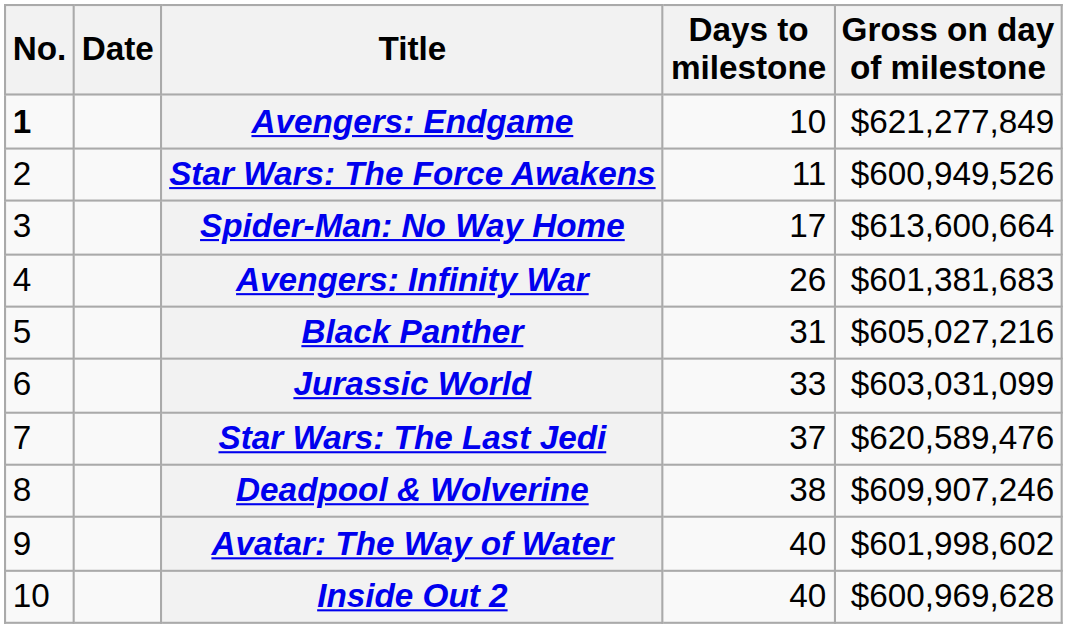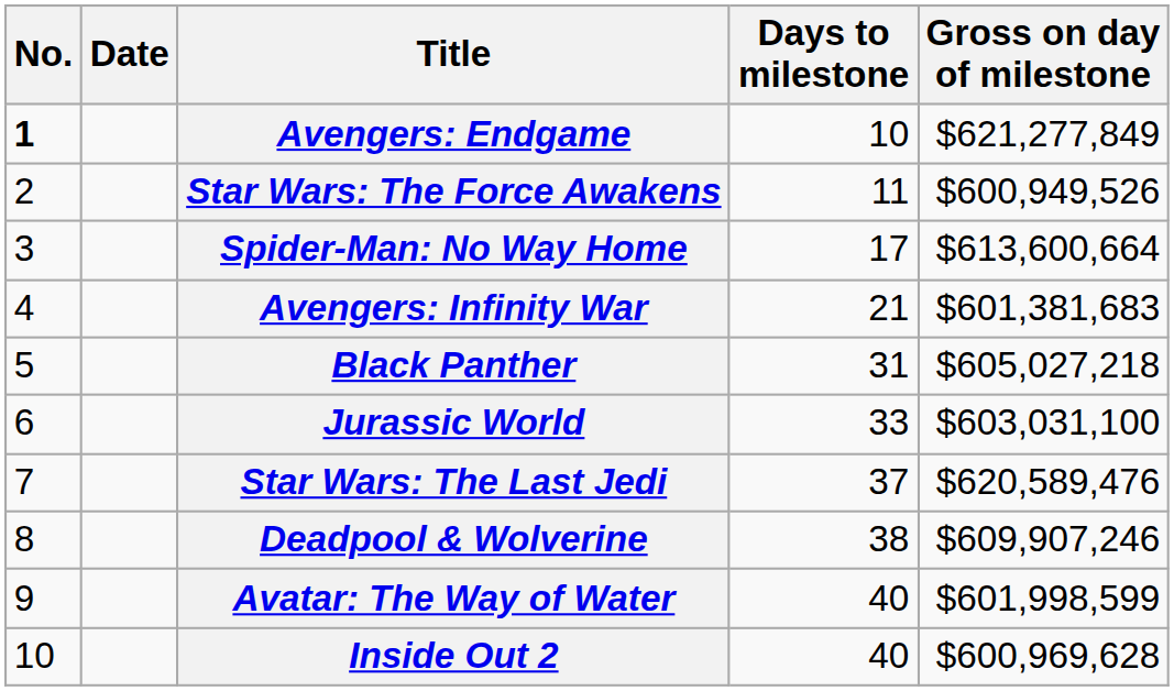Avengers: Infinity War | Days to milestone: 26 -> 21
Black Panther | Gross on day of milestone: $605,027,216 -> $605,027,218
Jurassic World | Gross on day of milestone: $603,031,099 -> $603,031,100
Avatar: The Way of Water | Gross on day of milestone: $601,998,602 -> $601,998,599
